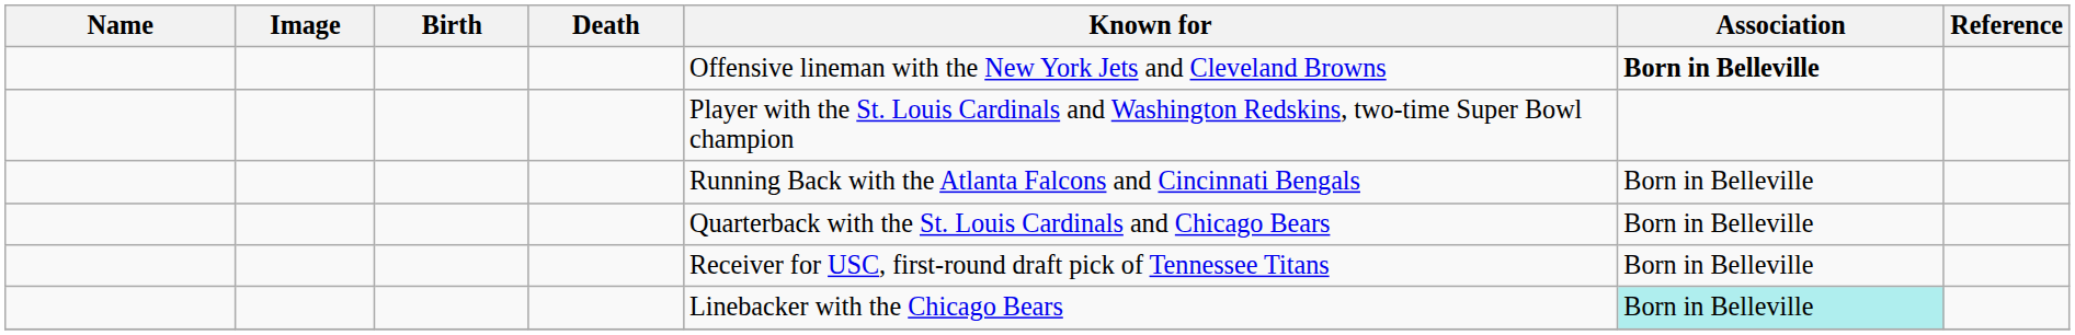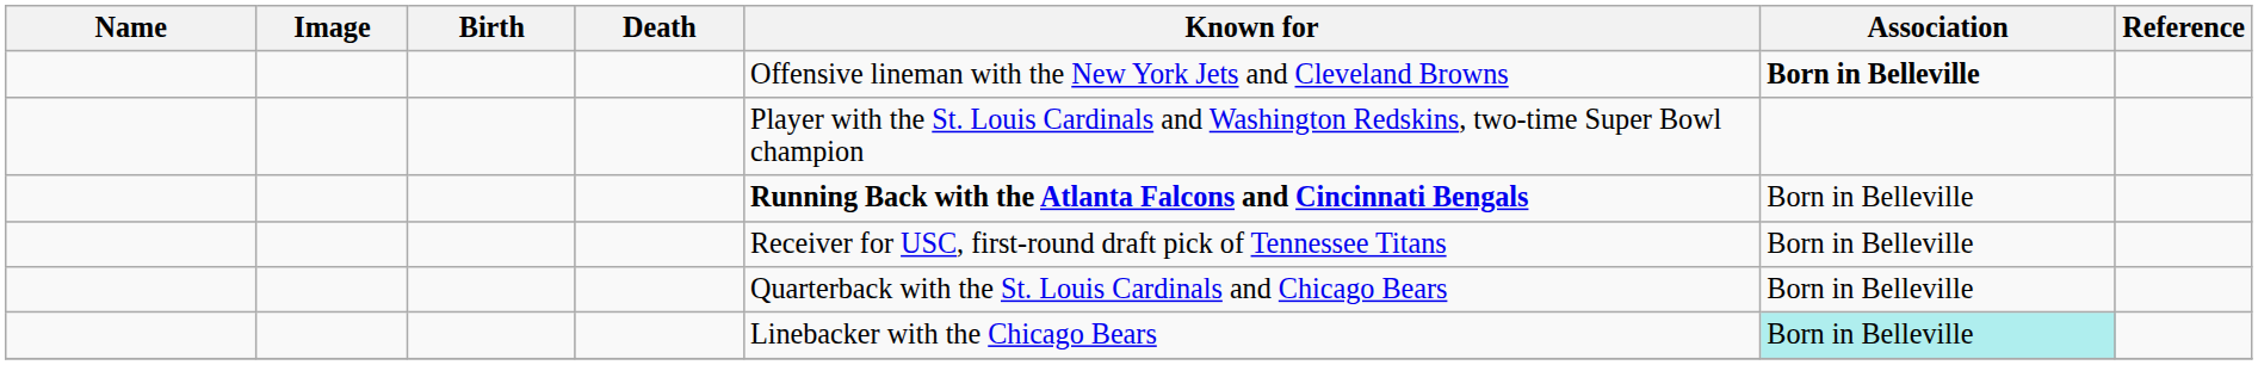row 4 | Known for: normal -> bold
row 5 | Known for: Quarterback with the St. Louis Cardinals and Chicago Bears -> Receiver for USC, first-round draft pick of Tennessee Titans
row 6 | Known for: Receiver for USC, first-round draft pick of Tennessee Titans -> Quarterback with the St. Louis Cardinals and Chicago Bears
